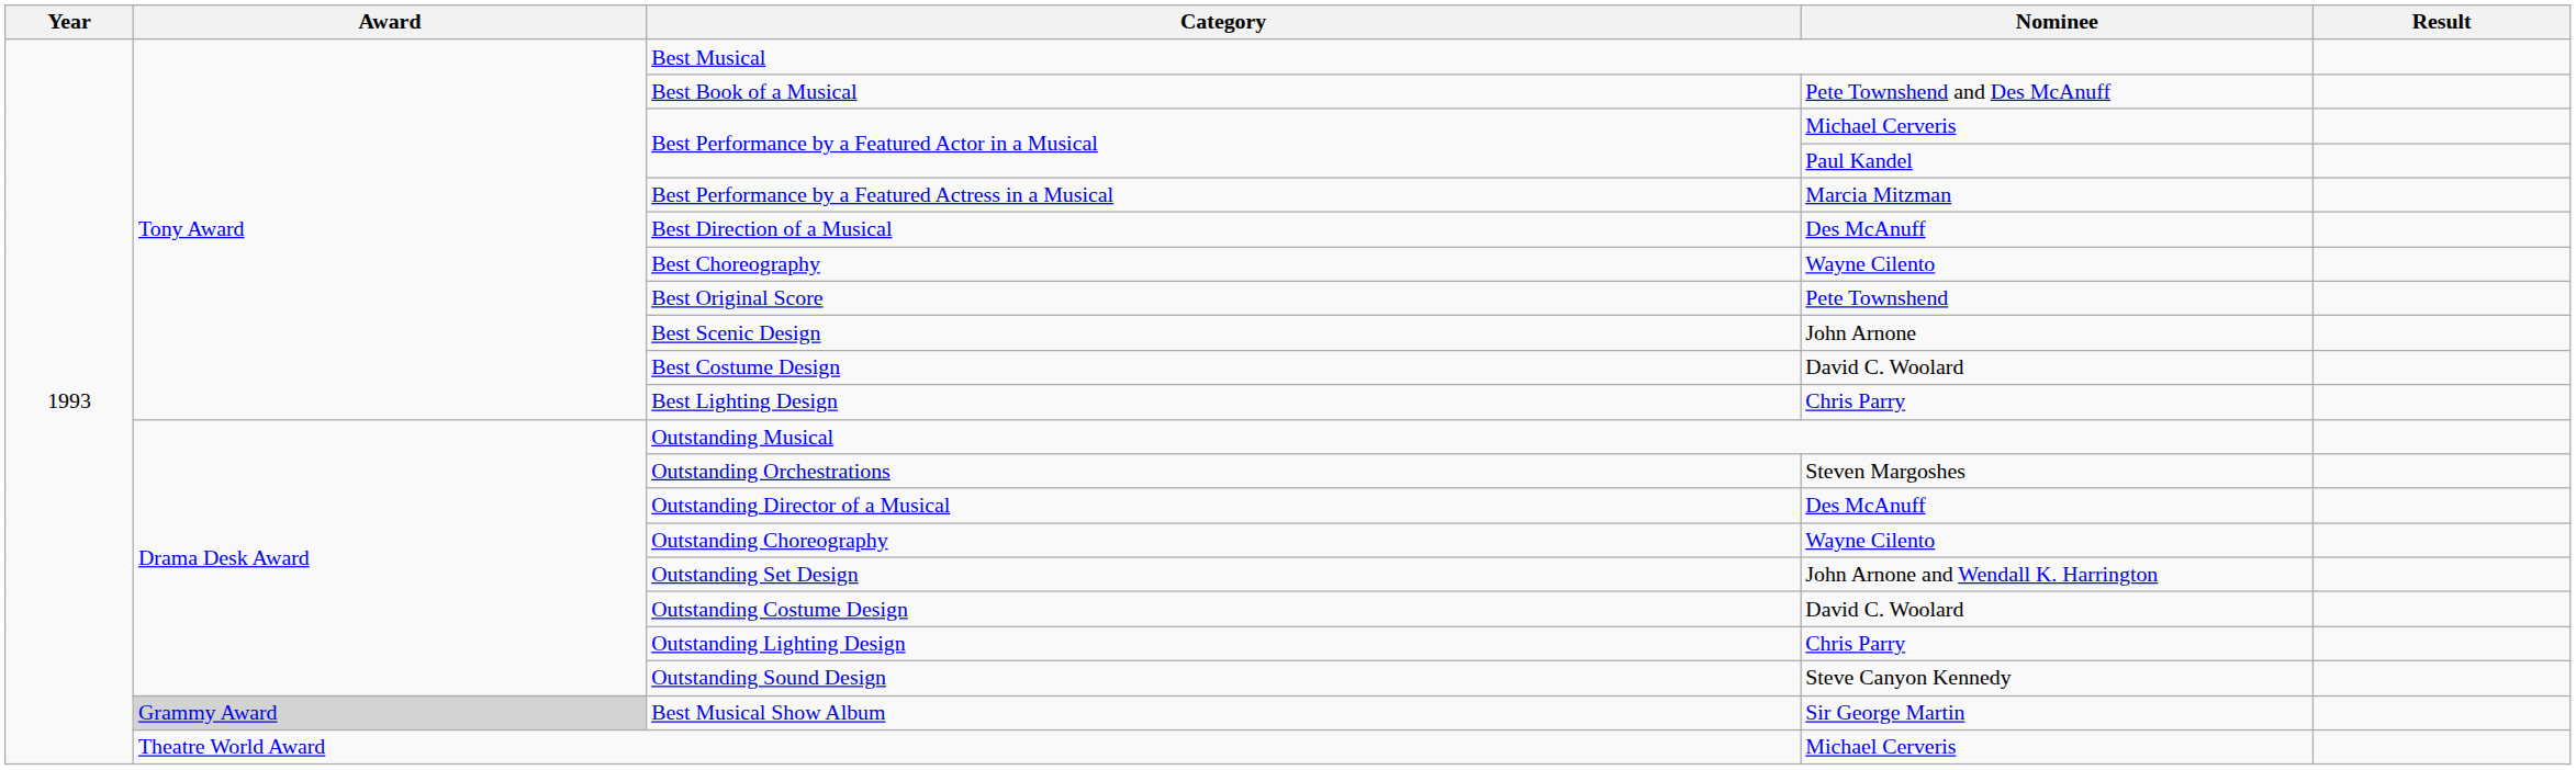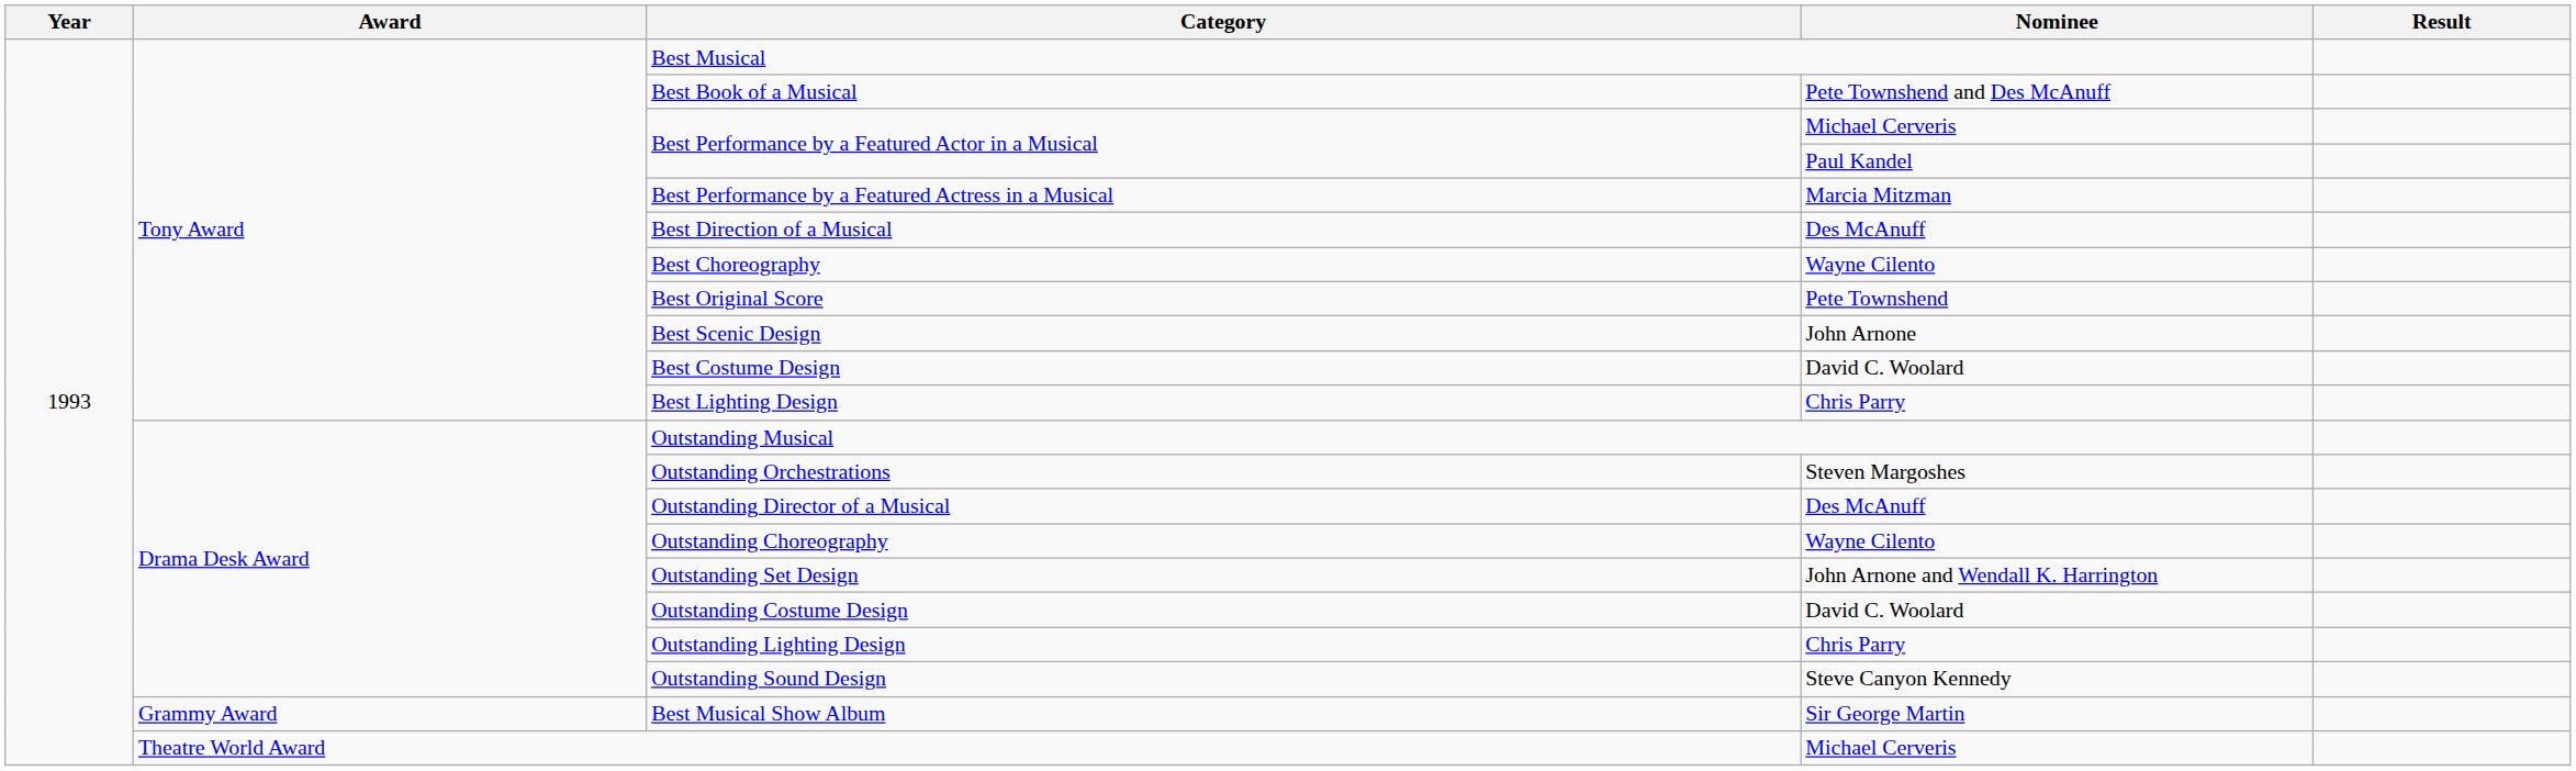Best Musical Show Album | Award: lightgrey background -> no background
